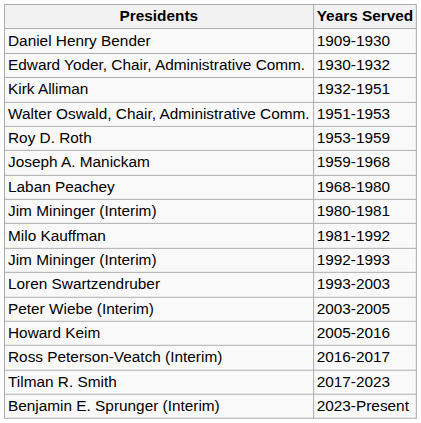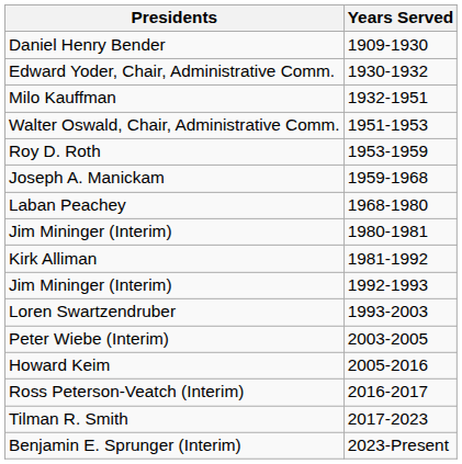row 4 | Presidents: Kirk Alliman -> Milo Kauffman
row 10 | Presidents: Milo Kauffman -> Kirk Alliman
